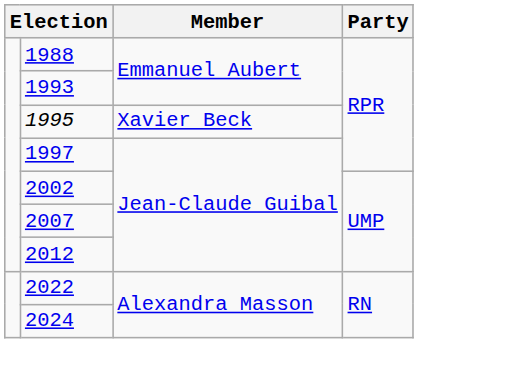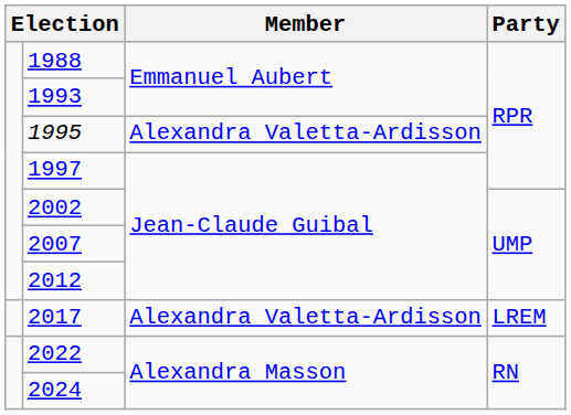1995 | Member: Xavier Beck -> Alexandra Valetta-Ardisson
+ row: 2017 | Alexandra Valetta-Ardisson | LREM
